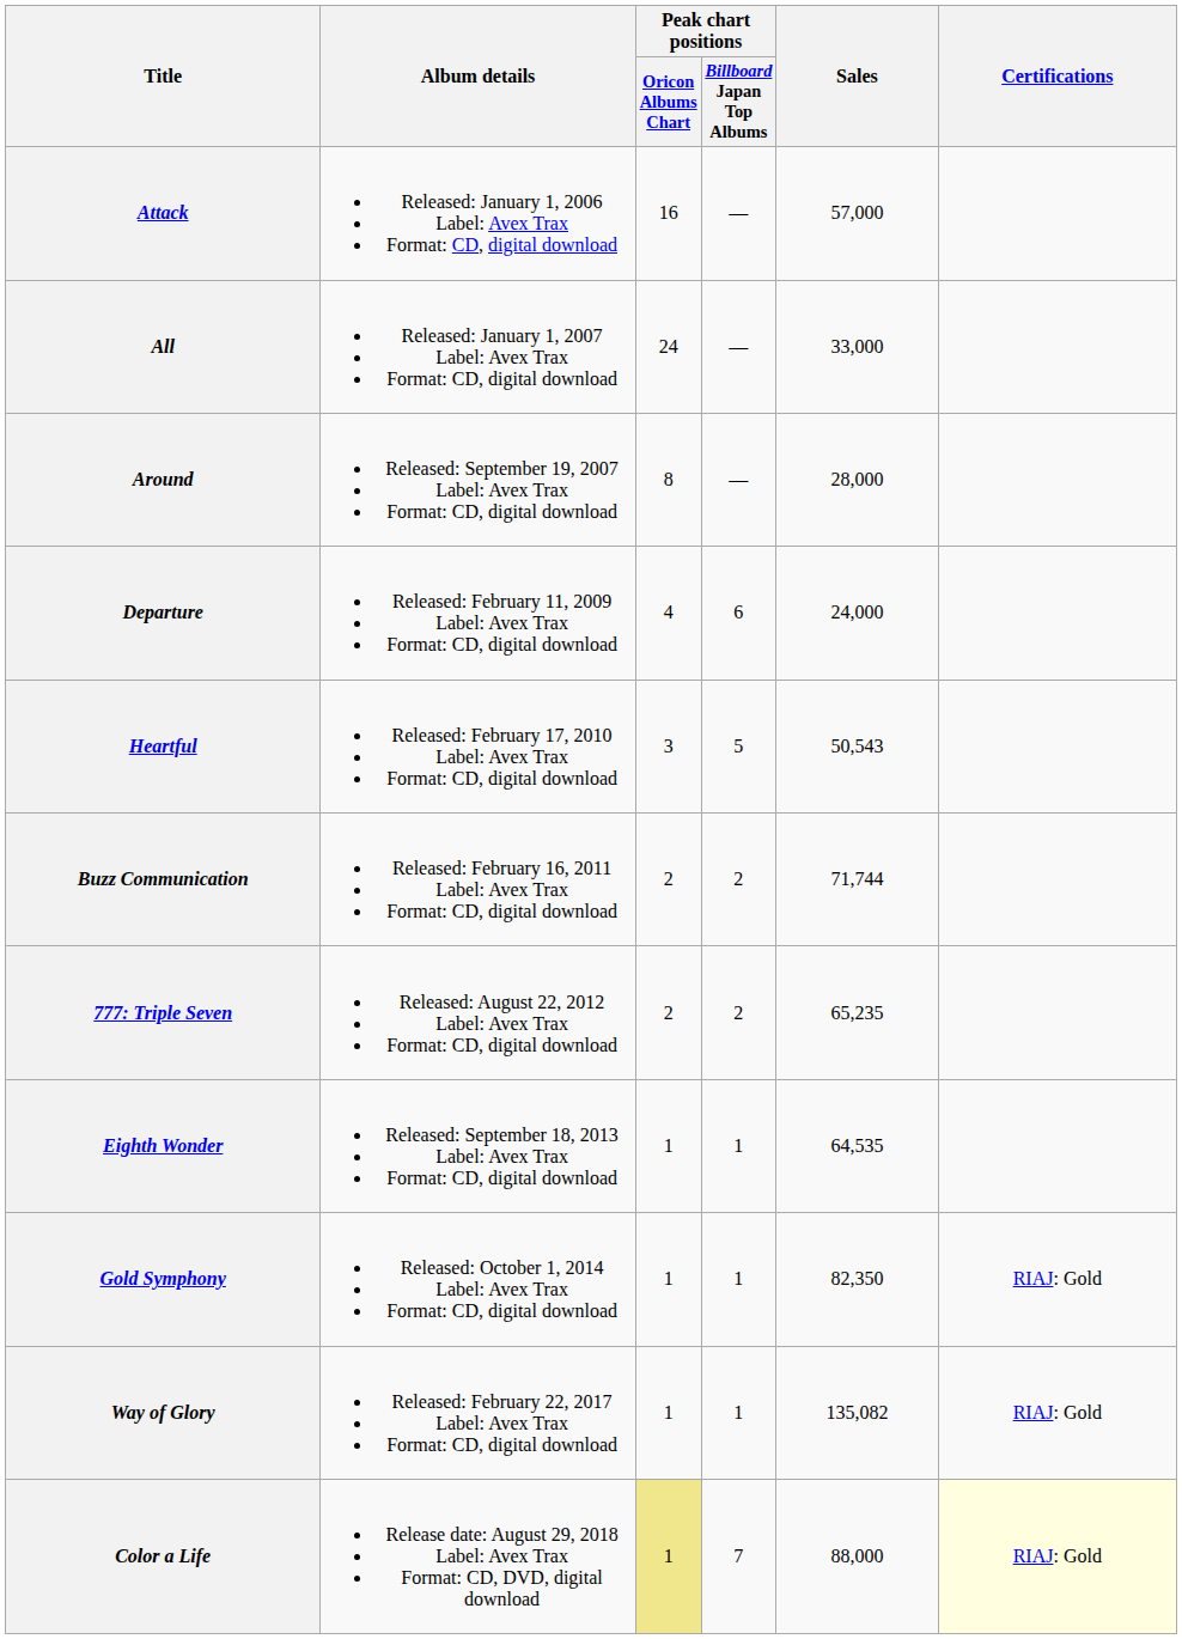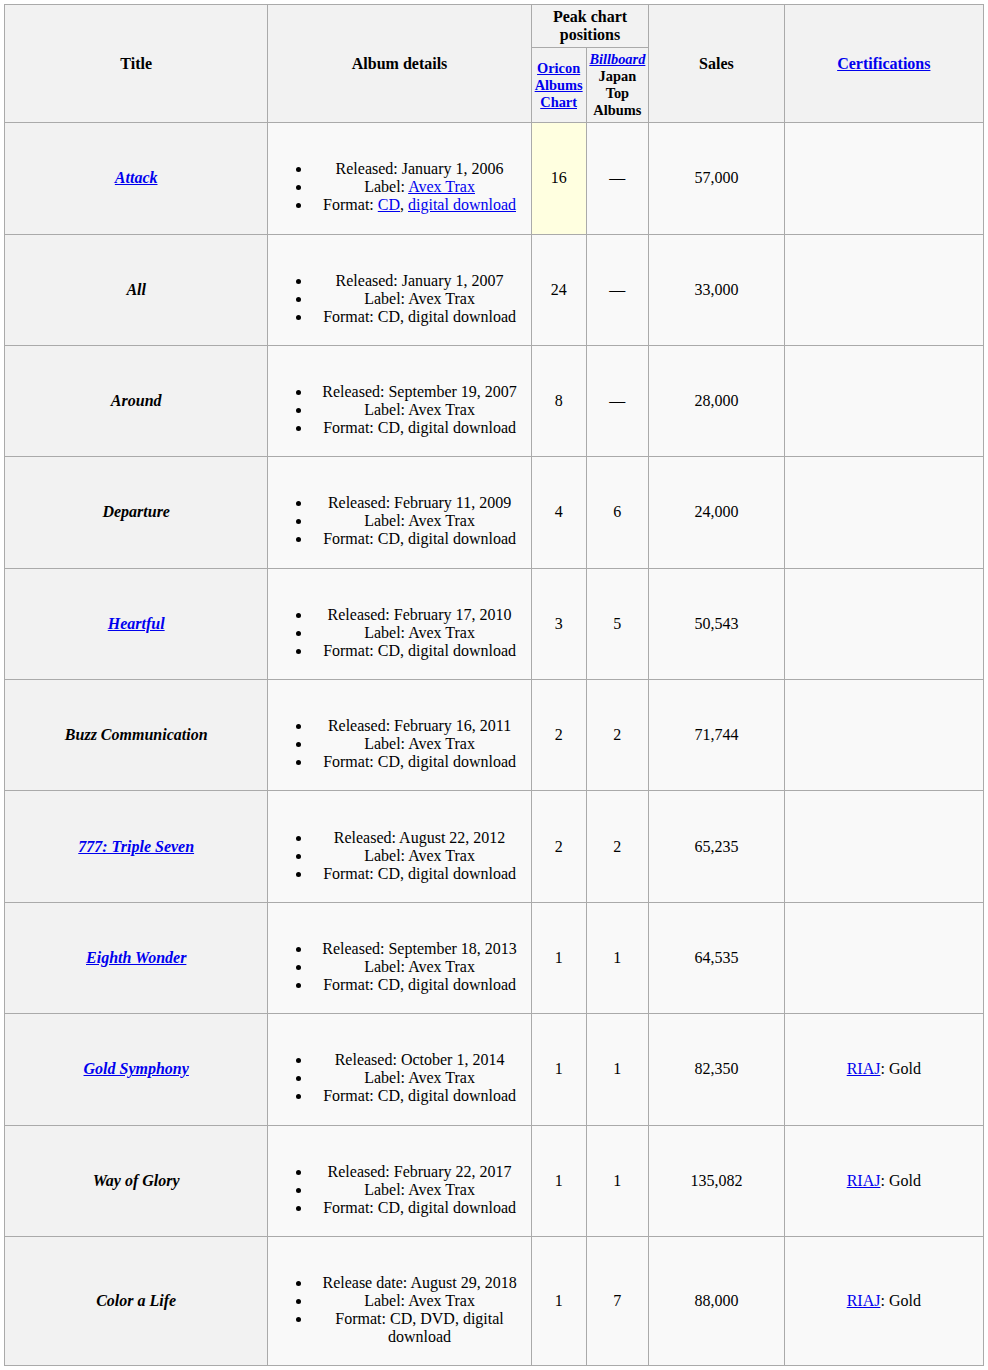Attack | Peak chart positions / Oricon Albums Chart: no background -> lightyellow background
Color a Life | Peak chart positions / Oricon Albums Chart: khaki background -> no background
Color a Life | Certifications: lightyellow background -> no background
